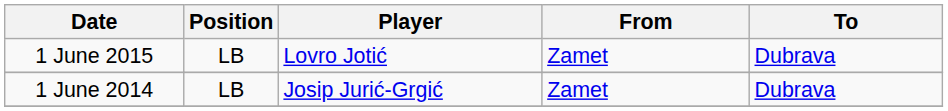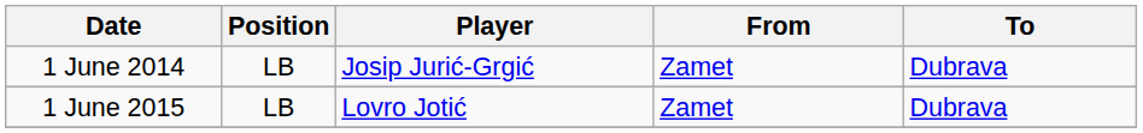rows swapped: 1 June 2014 <-> 1 June 2015
